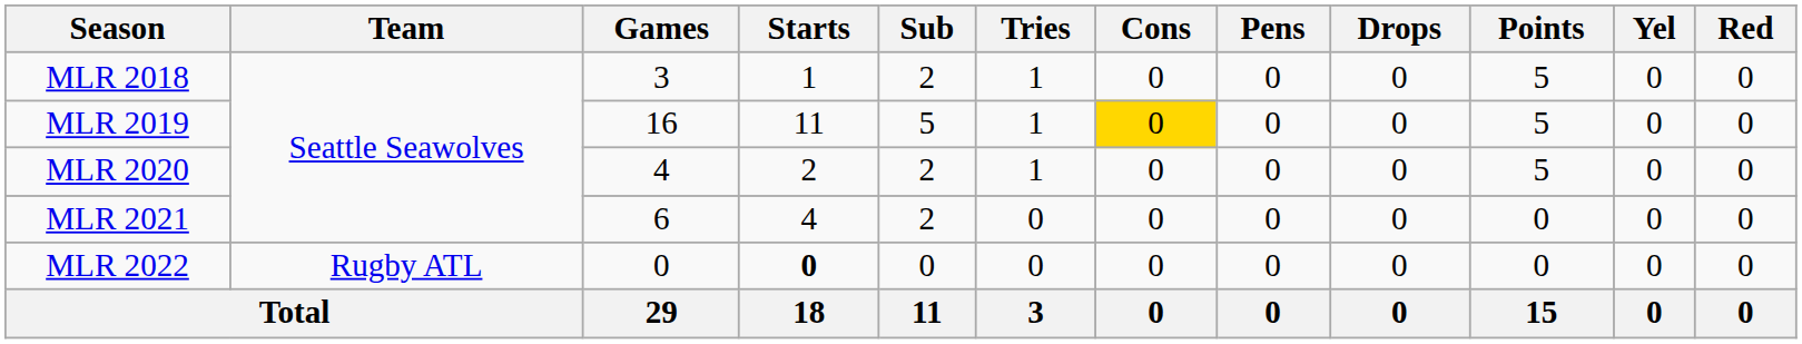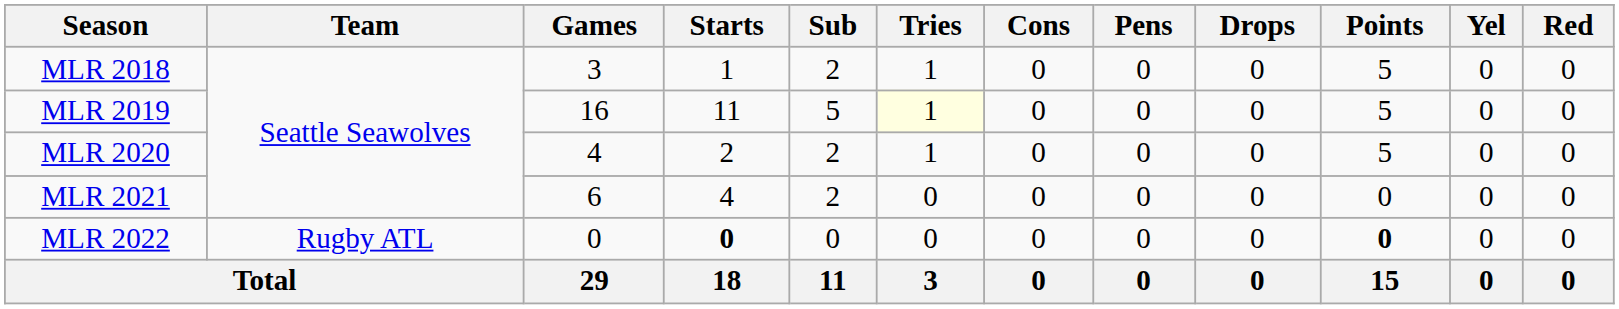MLR 2019 | Tries: no background -> lightyellow background
MLR 2019 | Cons: gold background -> no background
MLR 2022 | Points: normal -> bold
